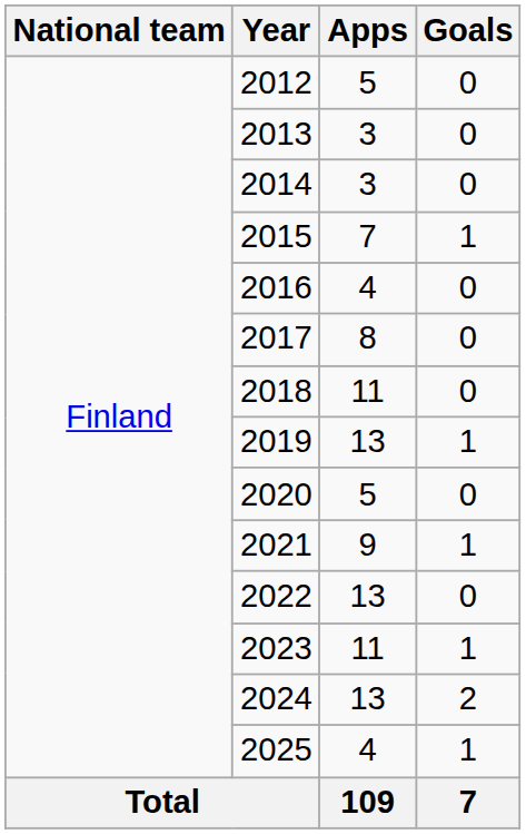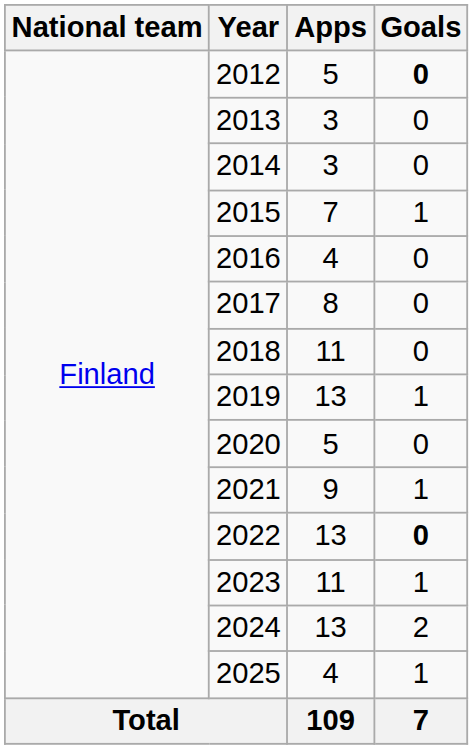2012 | Goals: normal -> bold
2022 | Goals: normal -> bold
